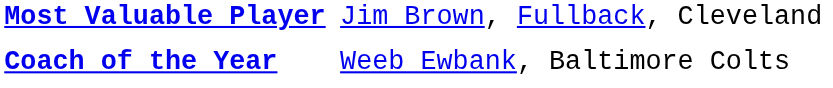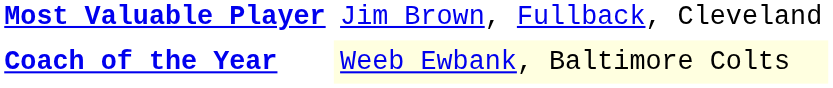Coach of the Year | column 2: no background -> lightyellow background
